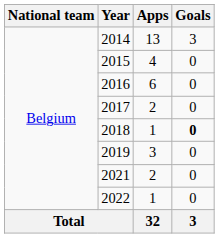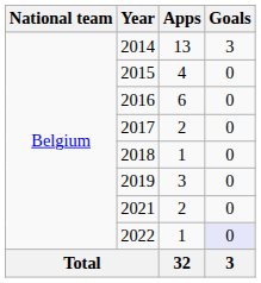2018 | Goals: bold -> normal
2022 | Goals: no background -> lavender background
